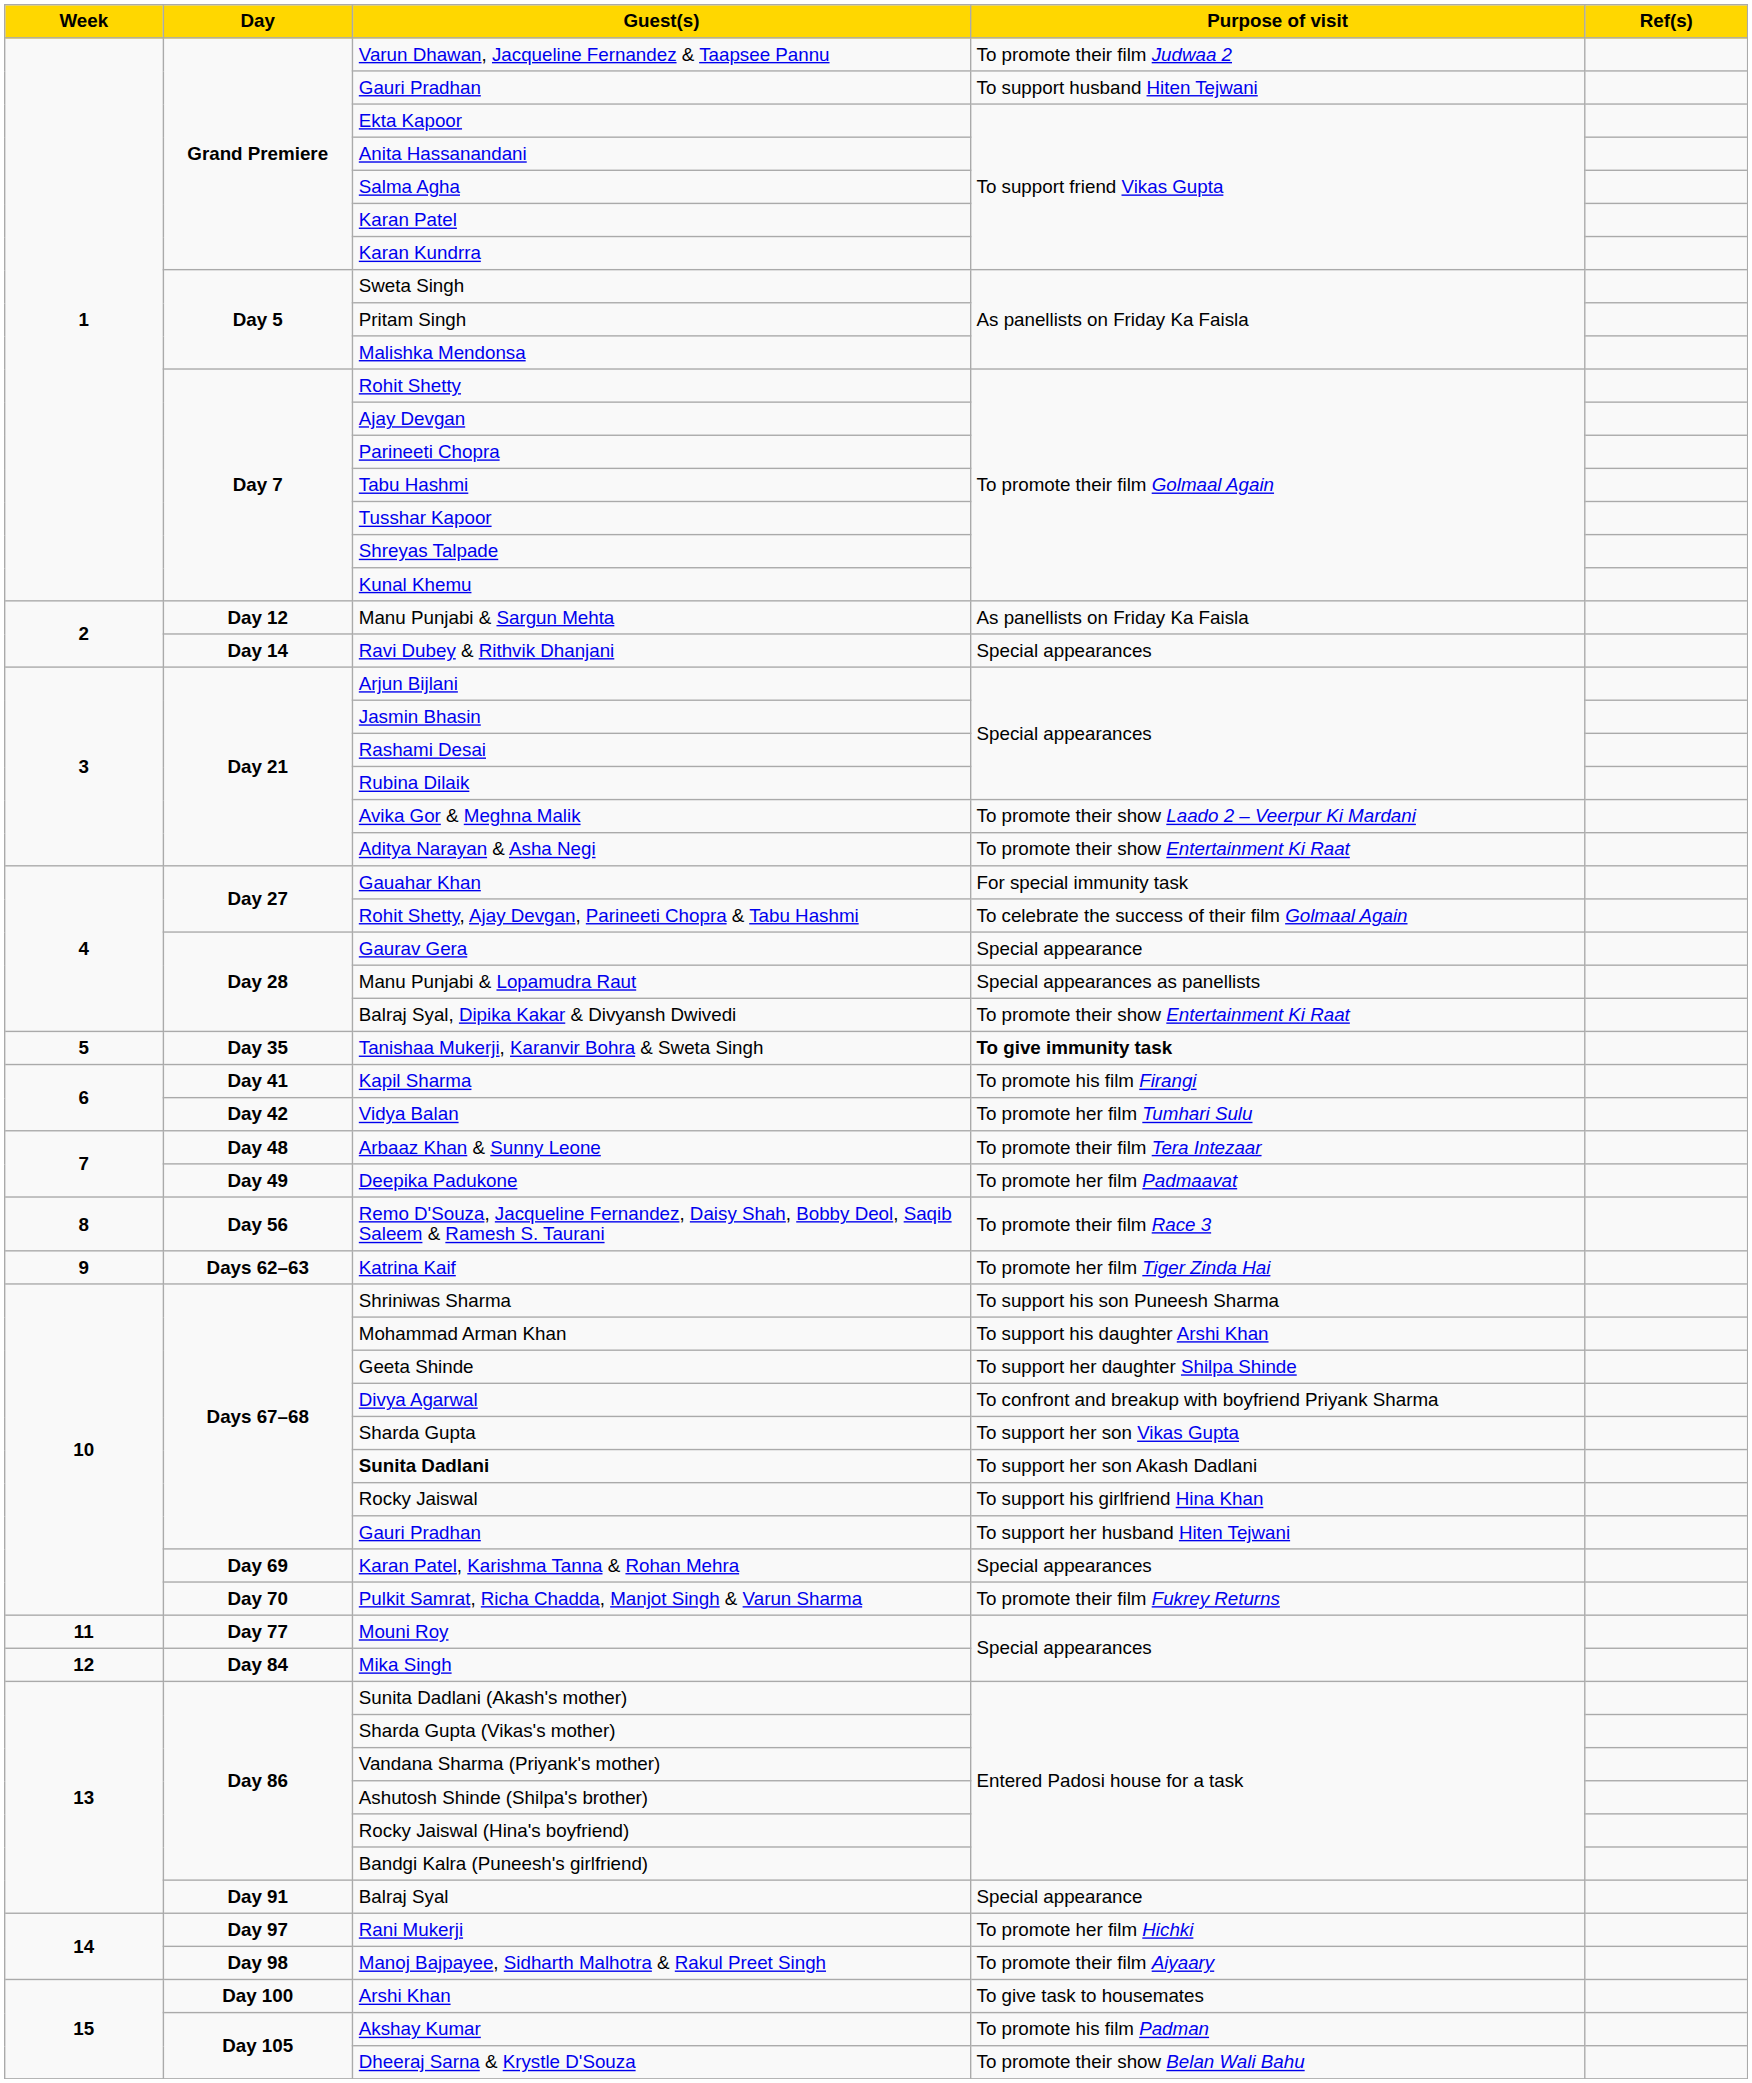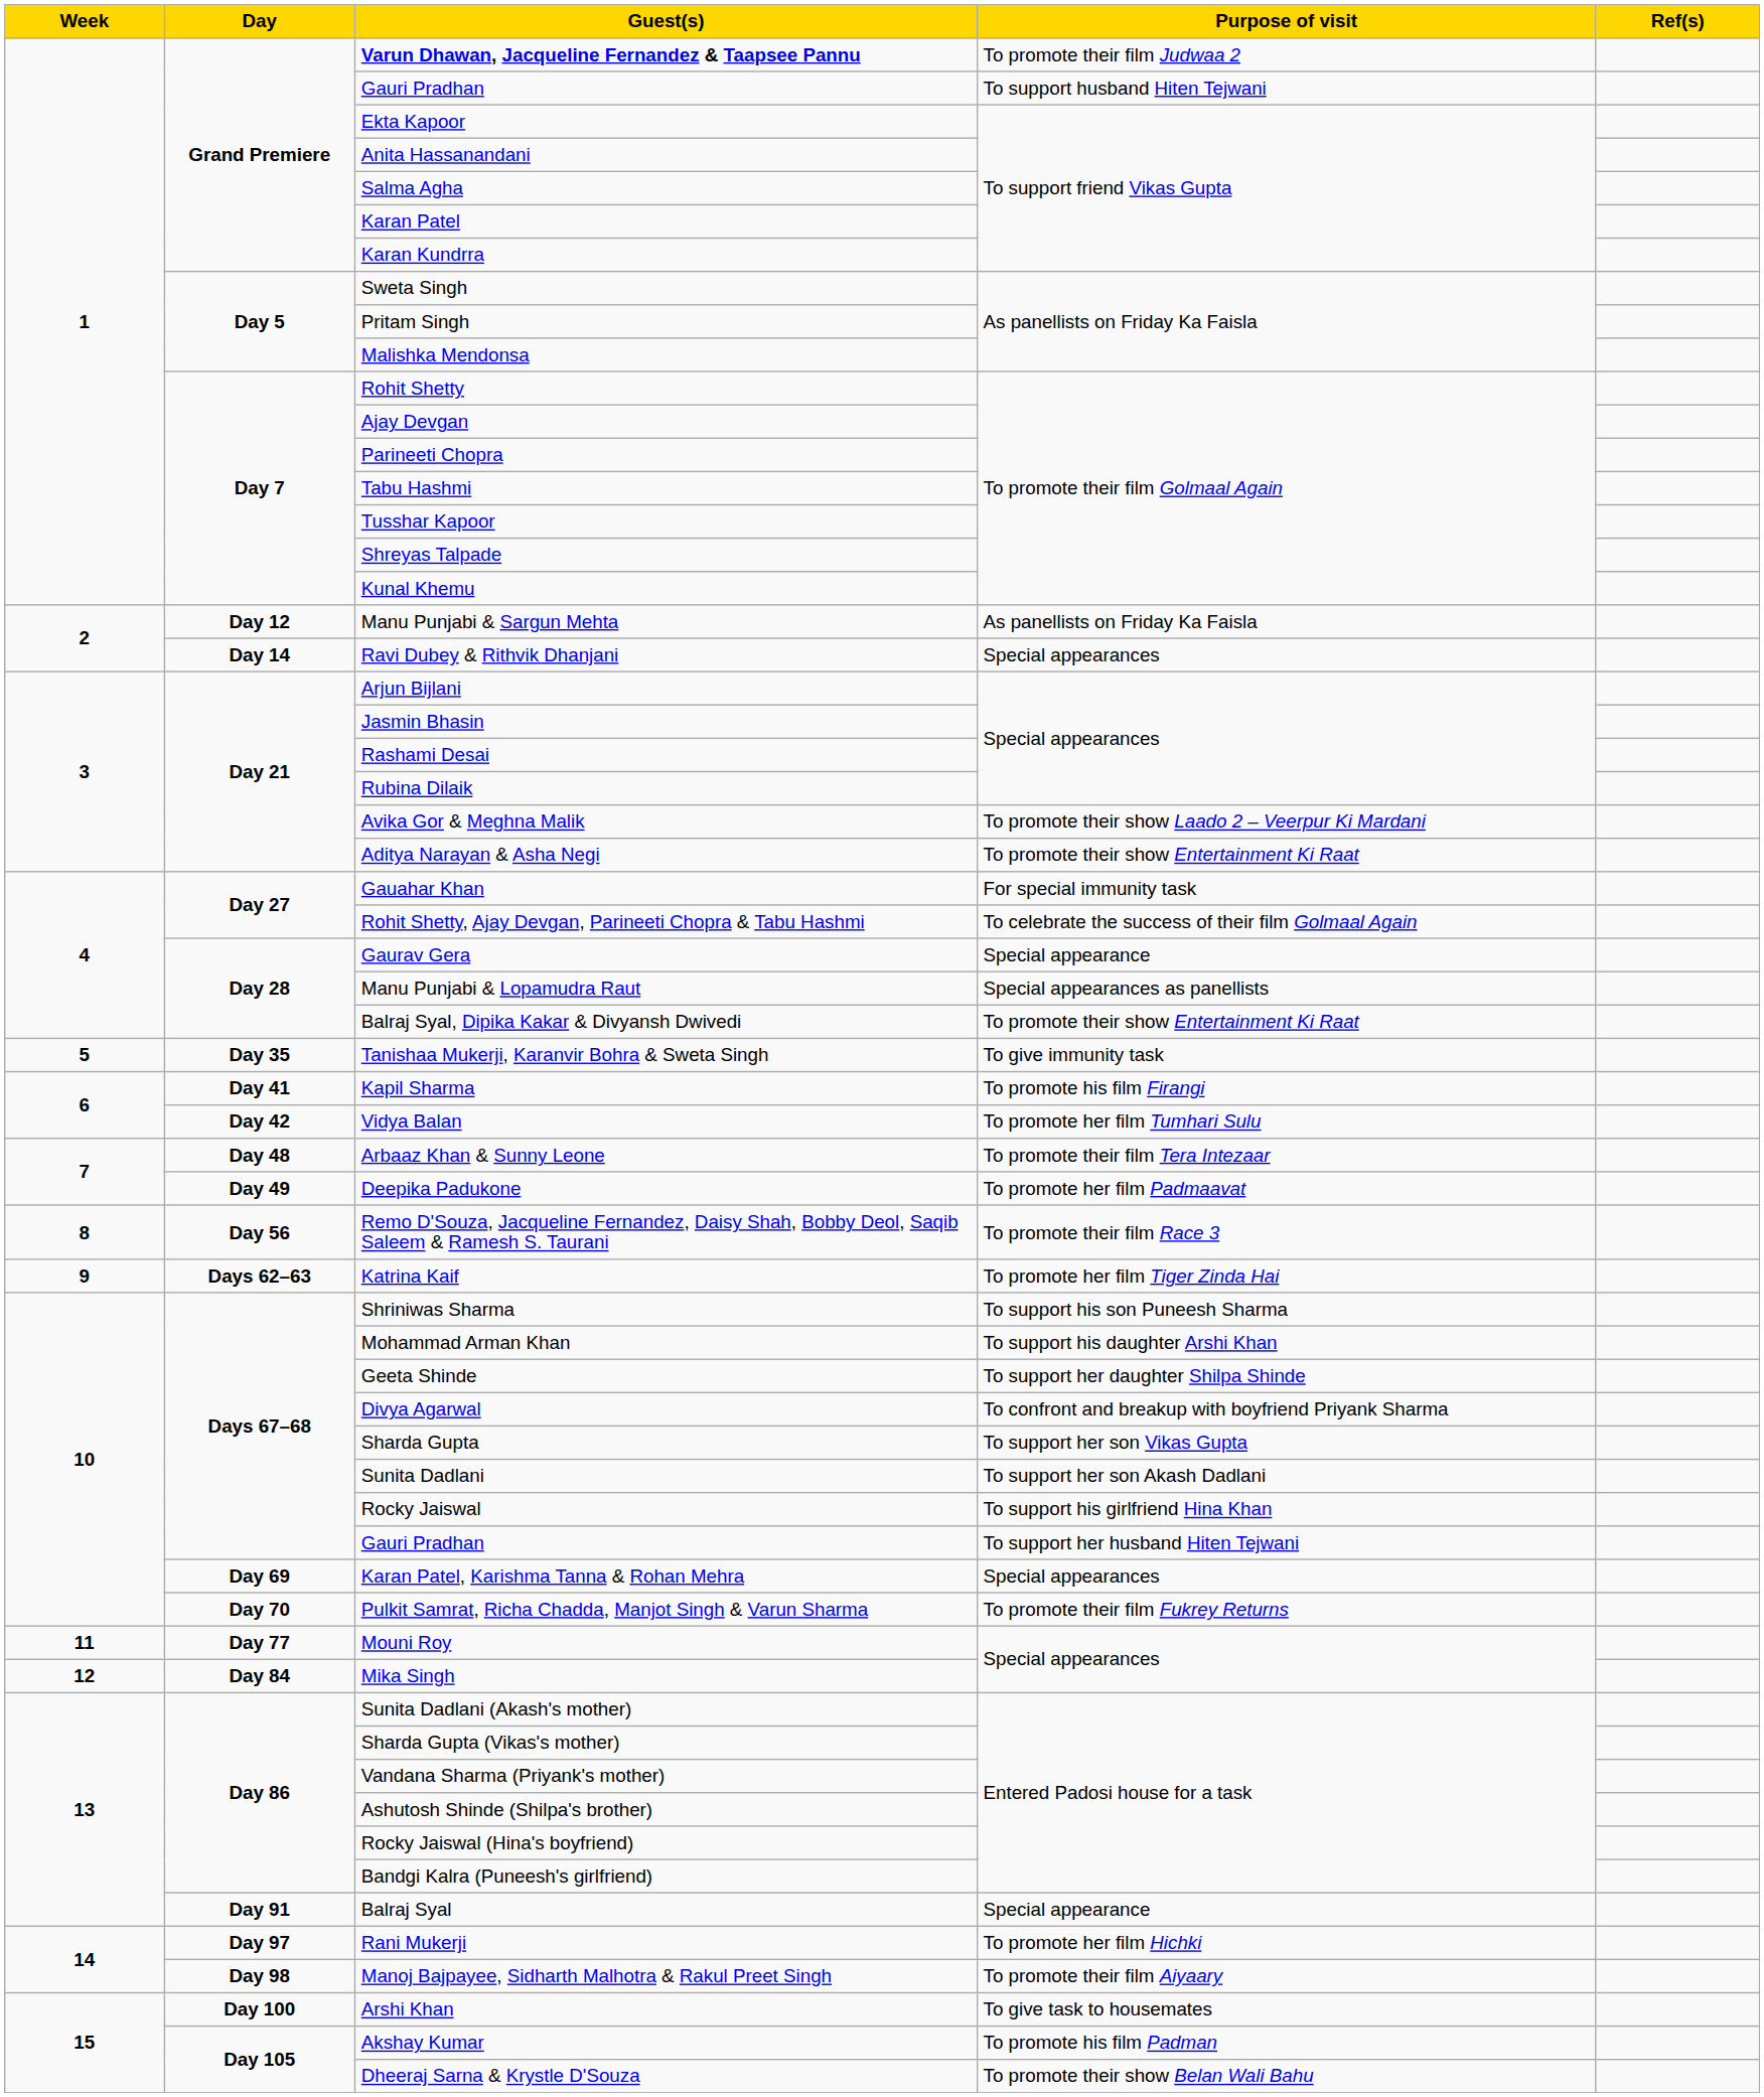Varun Dhawan, Jacqueline Fernandez & Taapsee Pannu | Guest(s): normal -> bold
Tanishaa Mukerji, Karanvir Bohra & Sweta Singh | Purpose of visit: bold -> normal
Sunita Dadlani | Guest(s): bold -> normal
